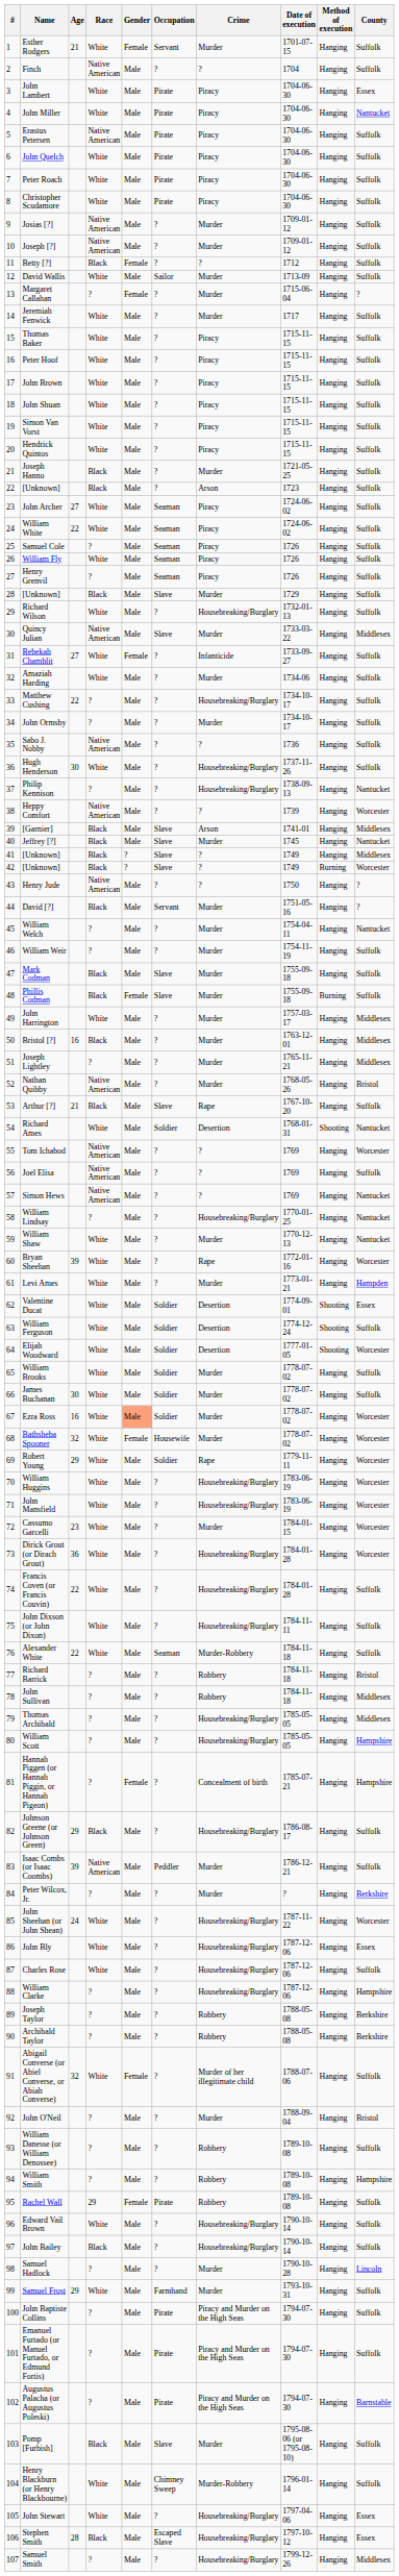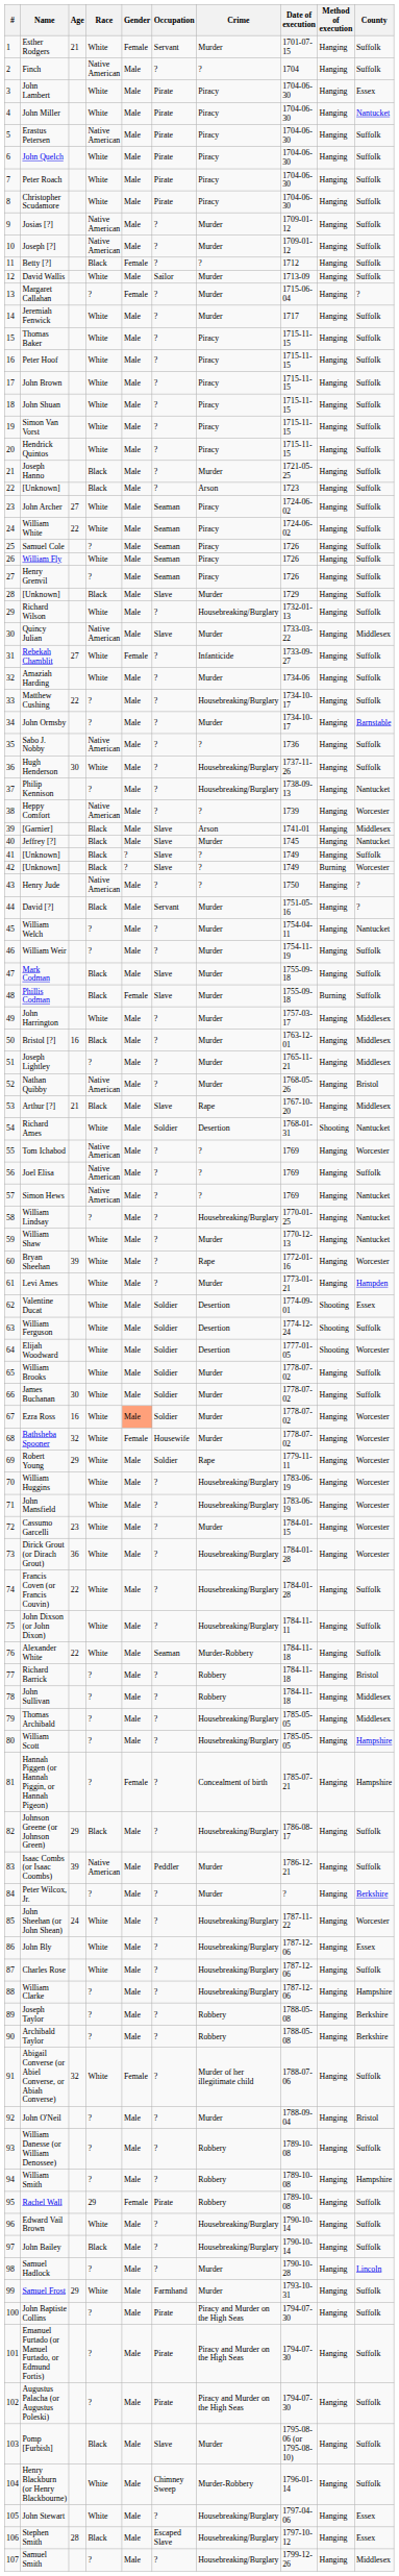John Ormsby | County: Suffolk -> Barnstable
41 / [Unknown] | County: Middlesex -> Suffolk
Arthur [?] | County: Suffolk -> Middlesex
Augustus Palacha (or Augustus Poleski) | County: Barnstable -> Suffolk
